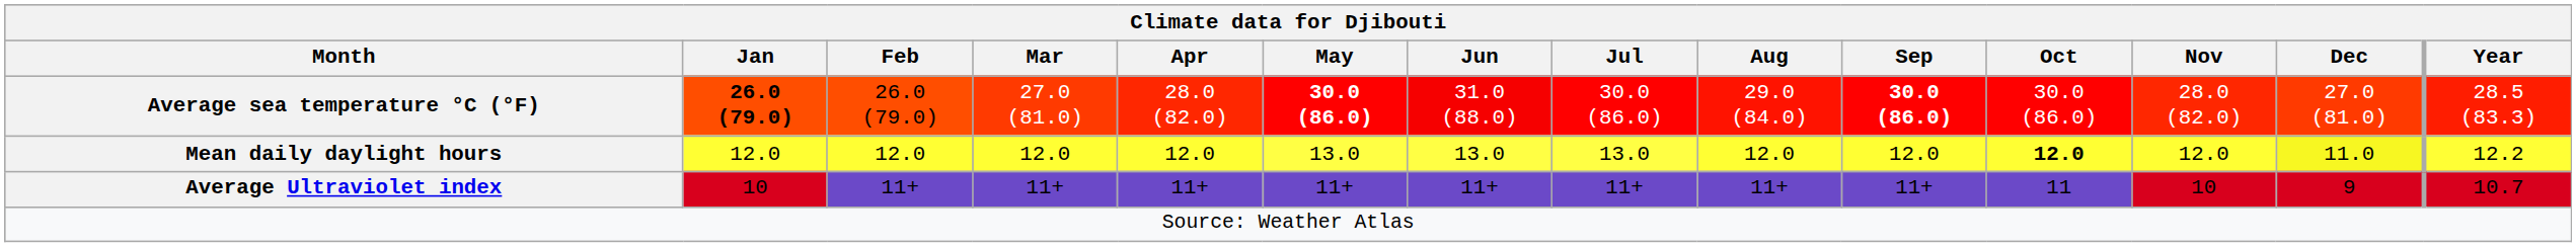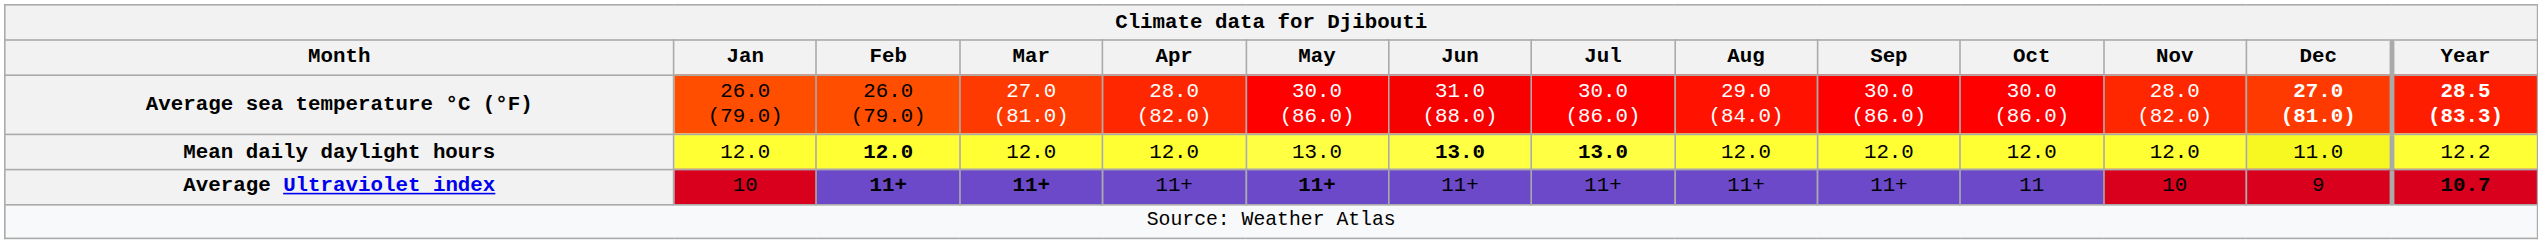row 3 | Jan: bold -> normal
row 3 | May: bold -> normal
row 3 | Sep: bold -> normal
row 3 | Dec: normal -> bold
row 3 | Year: normal -> bold
row 4 | Feb: normal -> bold
row 4 | Jun: normal -> bold
row 4 | Jul: normal -> bold
row 4 | Oct: bold -> normal
row 5 | Feb: normal -> bold
row 5 | Mar: normal -> bold
row 5 | May: normal -> bold
row 5 | Year: normal -> bold
